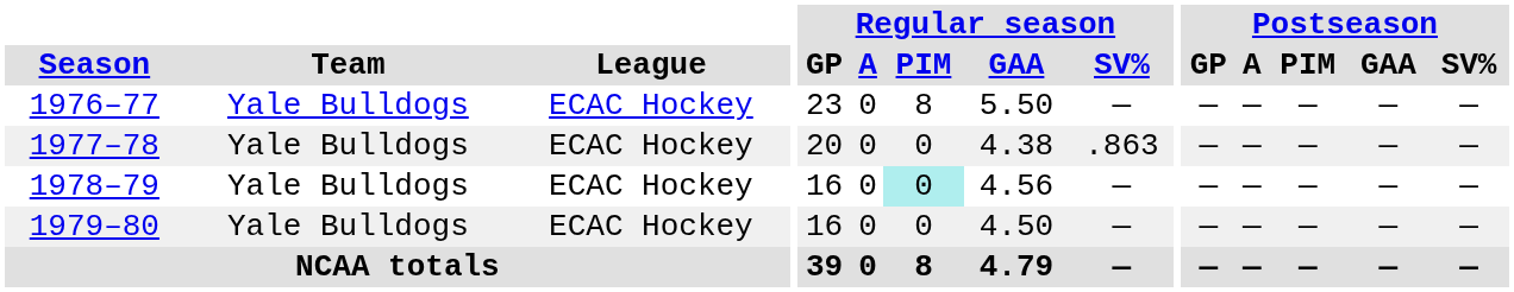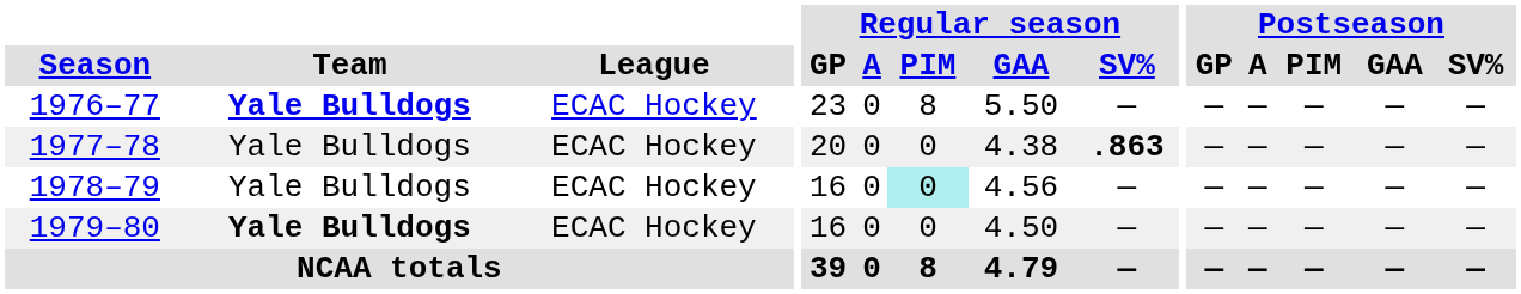1976–77 | Team: normal -> bold
1977–78 | Regular season / SV%: normal -> bold
1979–80 | Team: normal -> bold
